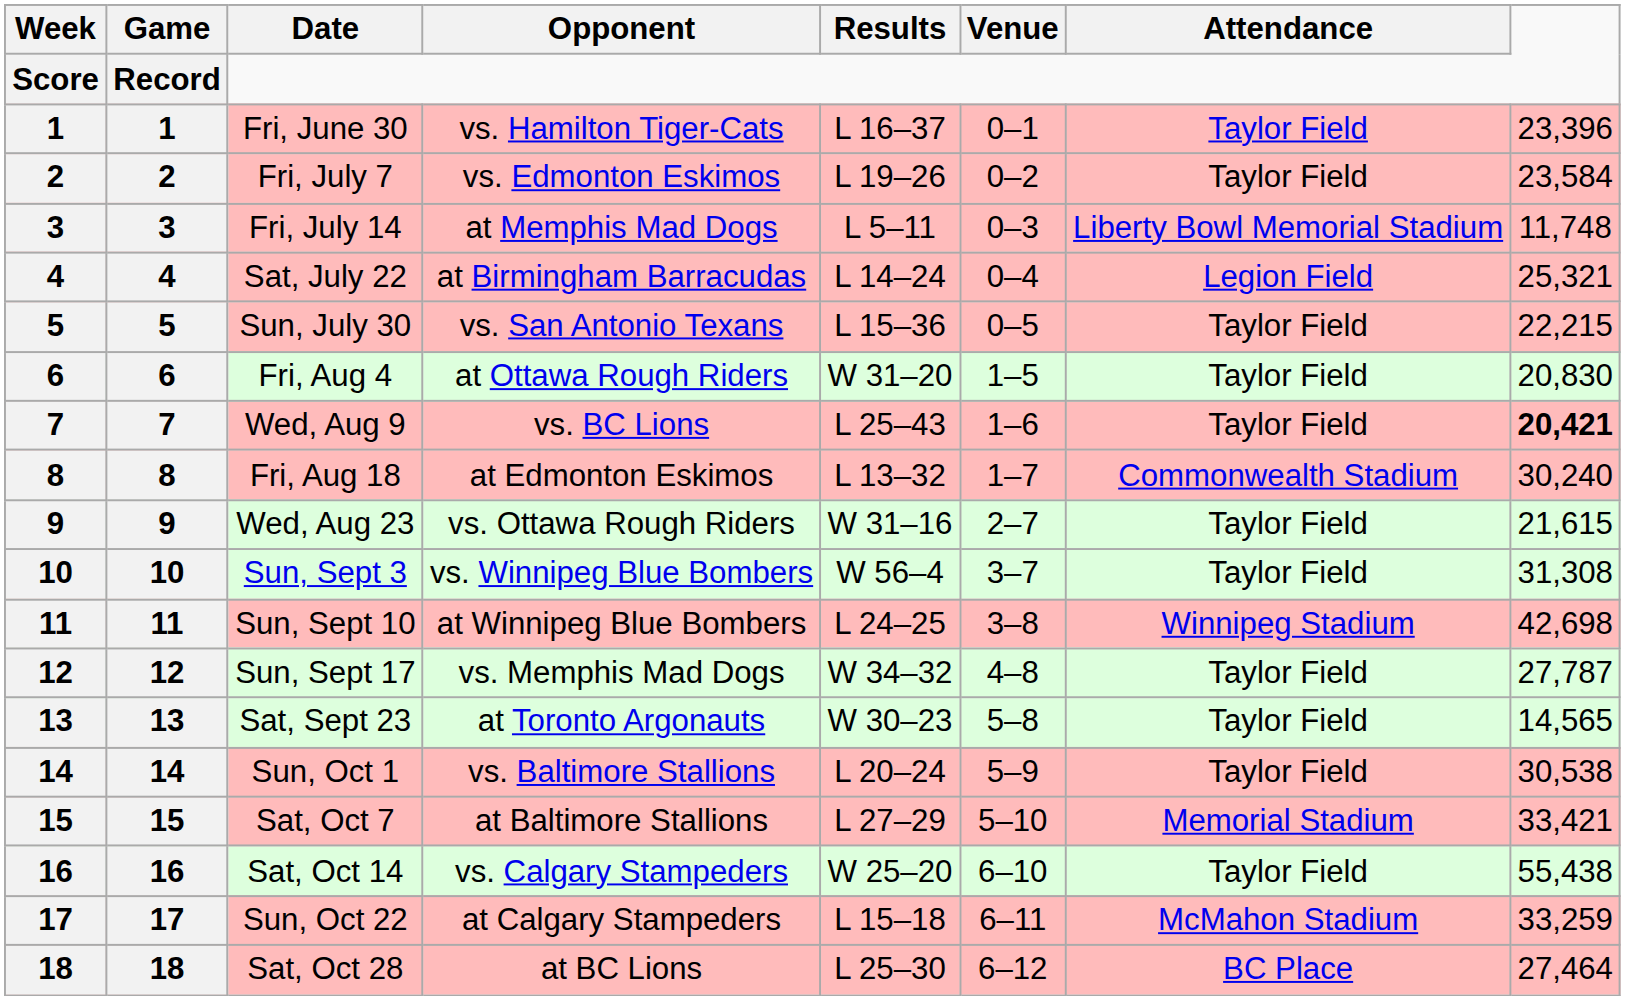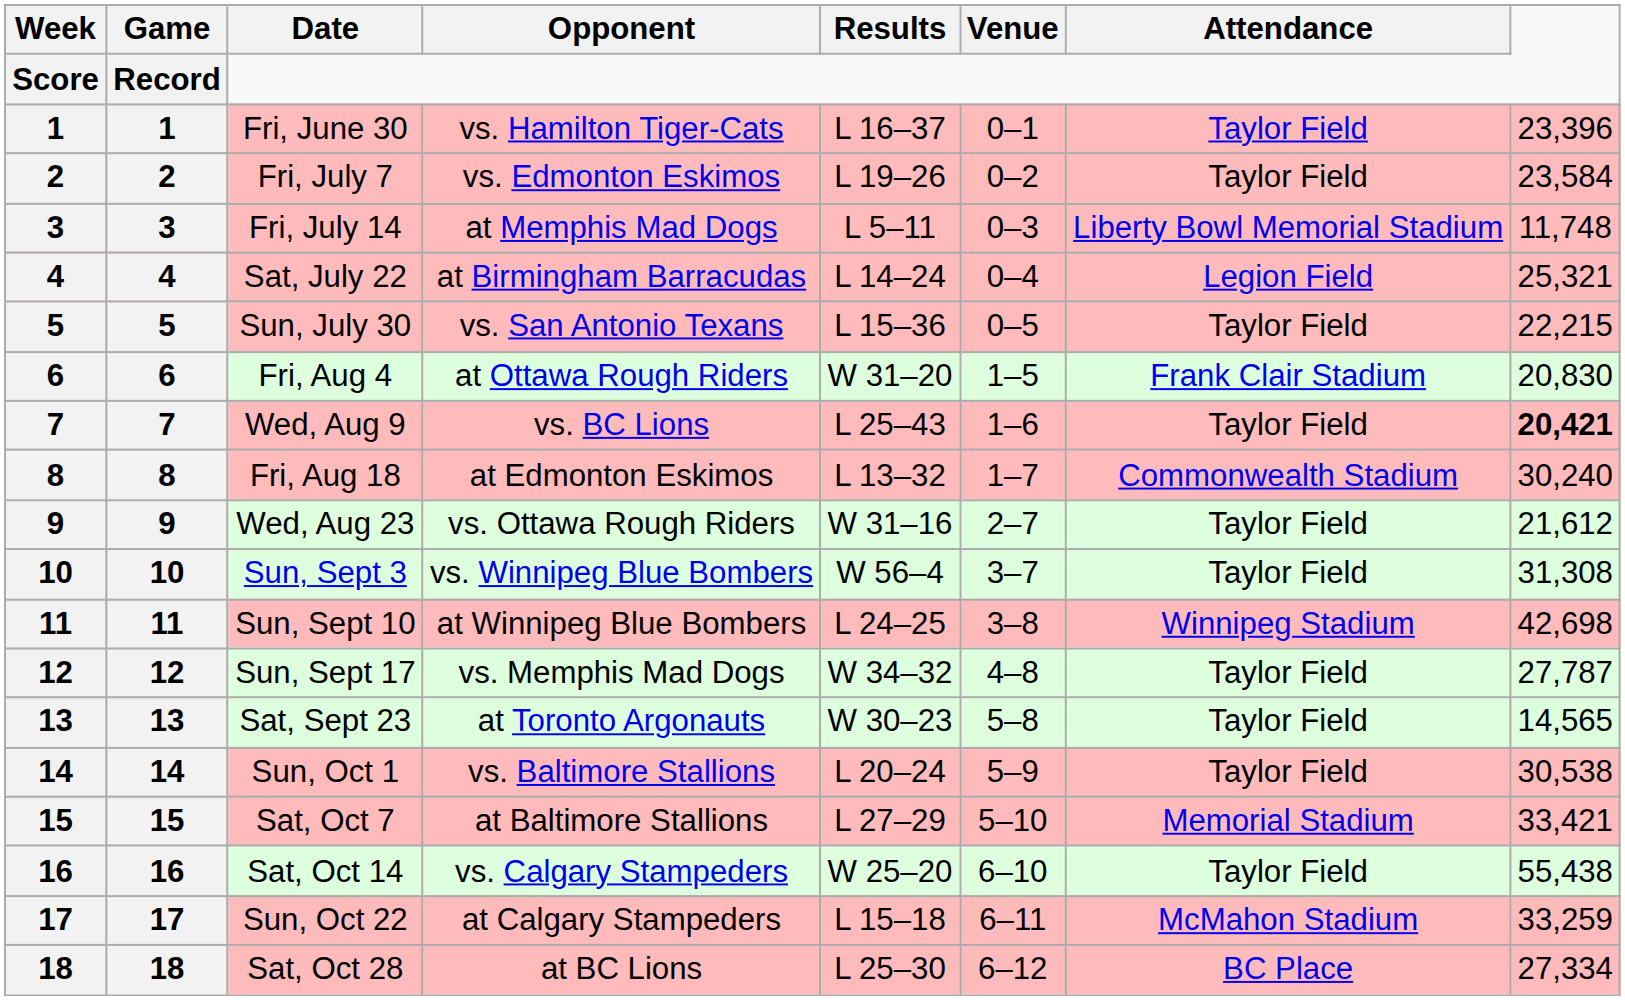Fri, Aug 4 | Attendance: Taylor Field -> Frank Clair Stadium
Wed, Aug 23 | column 8: 21,615 -> 21,612
Sat, Oct 28 | column 8: 27,464 -> 27,334
